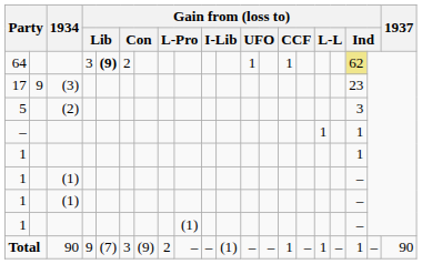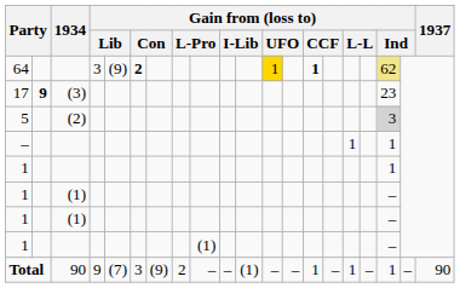64 | column 5: bold -> normal
64 | column 6: normal -> bold
64 | column 12: no background -> gold background
64 | column 14: normal -> bold
17 | column 2: normal -> bold
5 | column 18: no background -> lightgrey background
